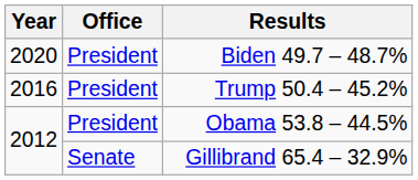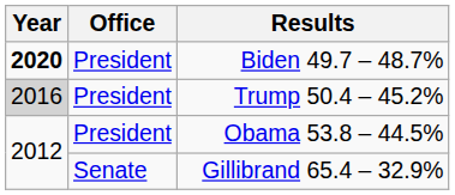Biden 49.7 – 48.7% | Year: normal -> bold
Trump 50.4 – 45.2% | Year: no background -> lightgrey background
